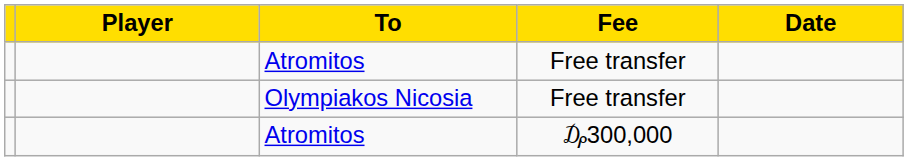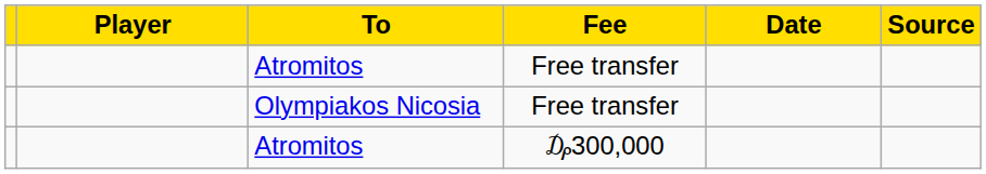+ column: Source
